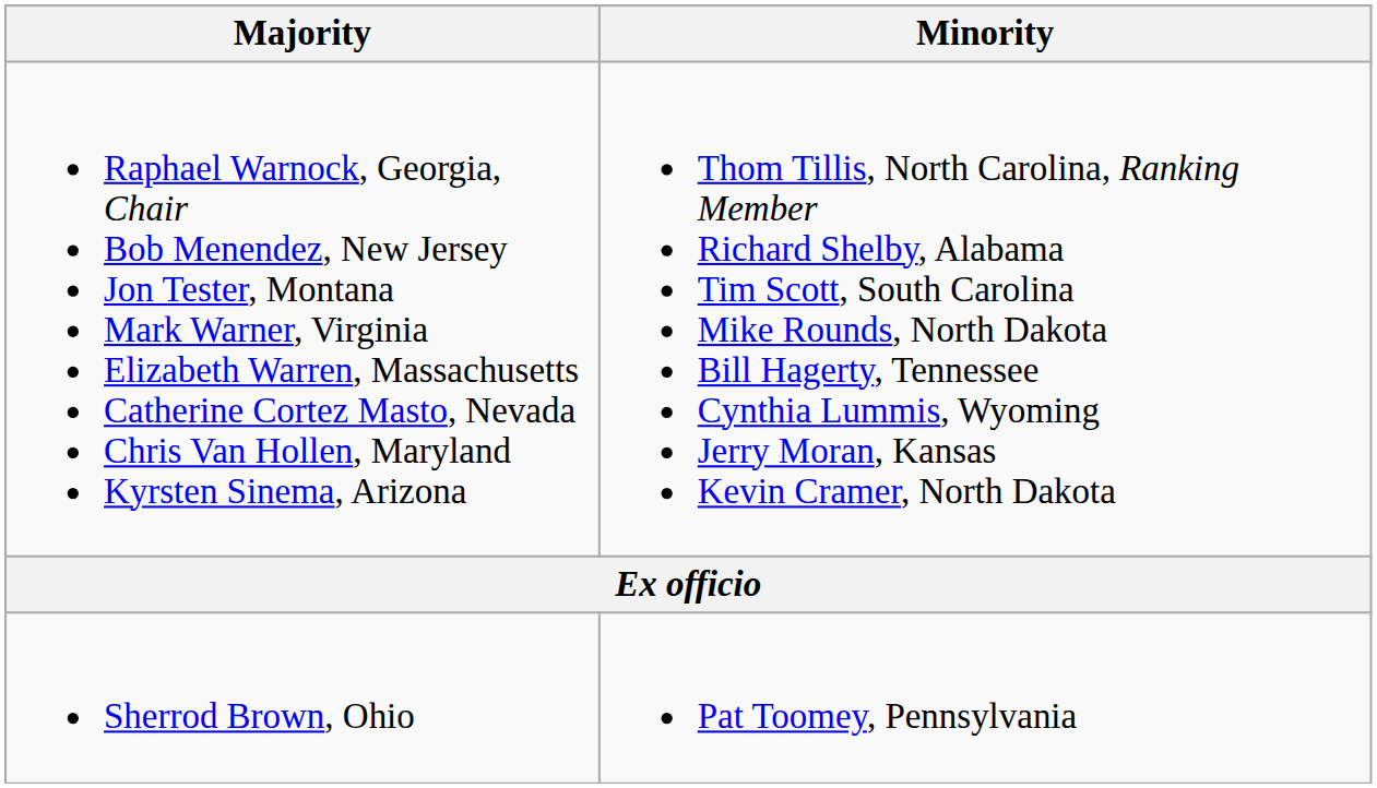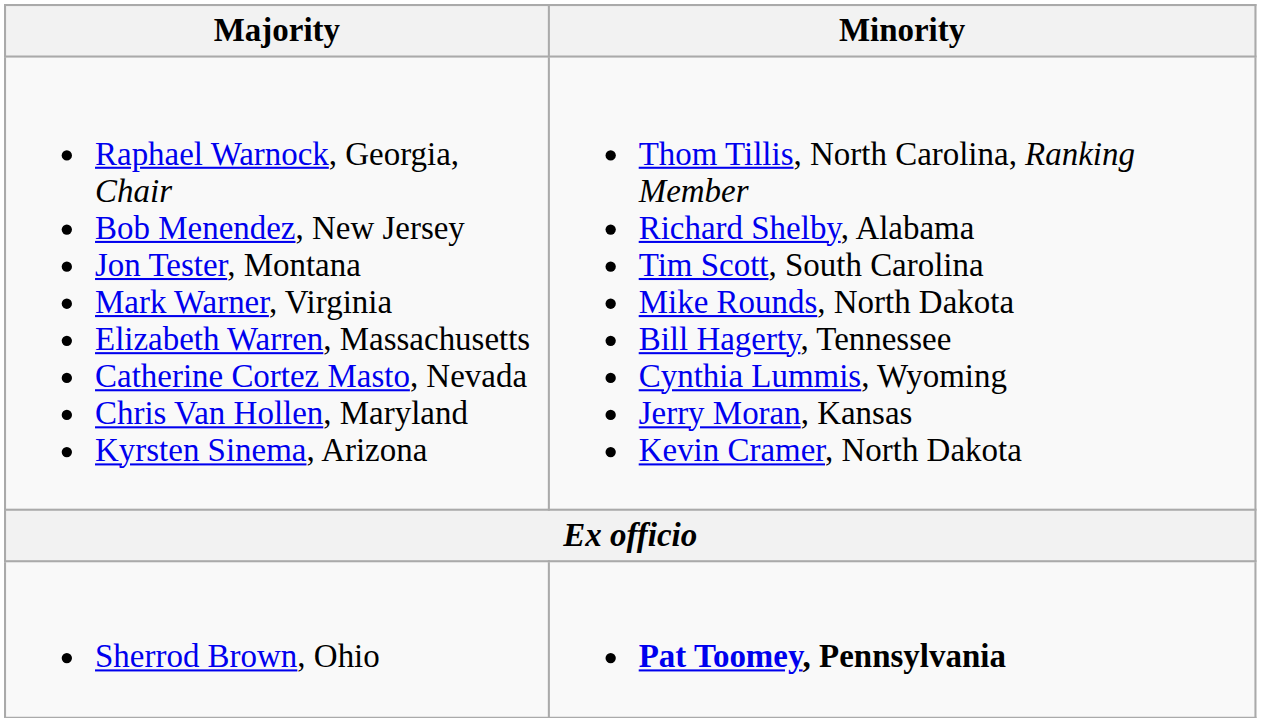Sherrod Brown, Ohio | Minority: normal -> bold
